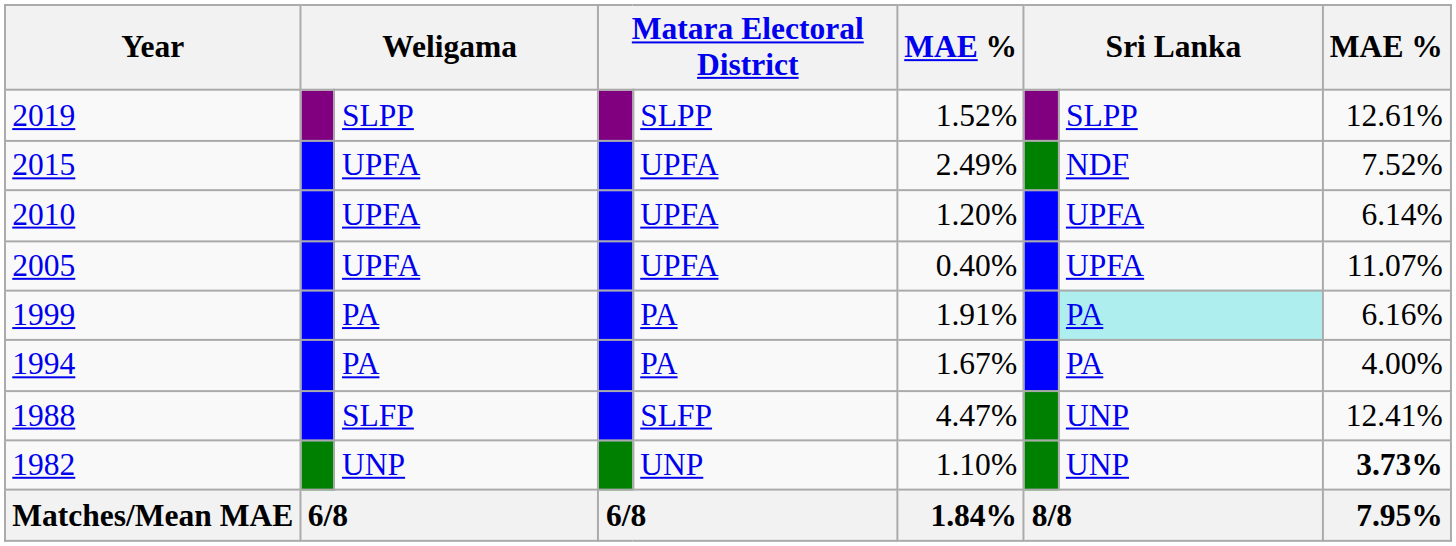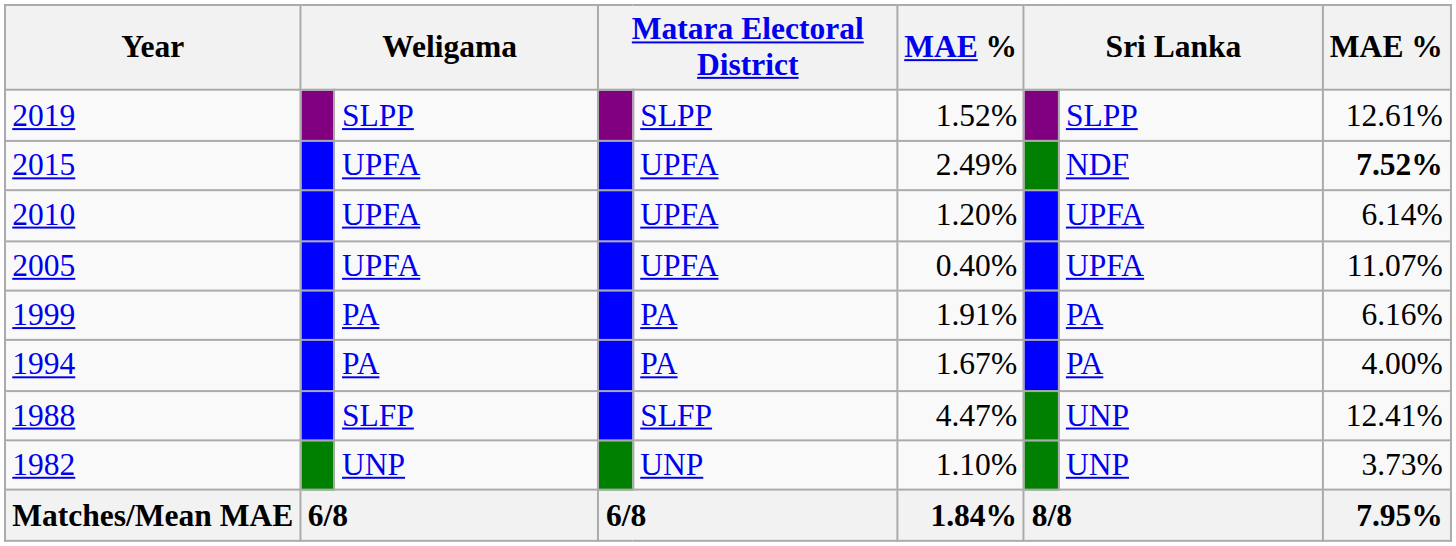2015 | column 9: normal -> bold
1999 | column 8: paleturquoise background -> no background
1982 | column 9: bold -> normal
